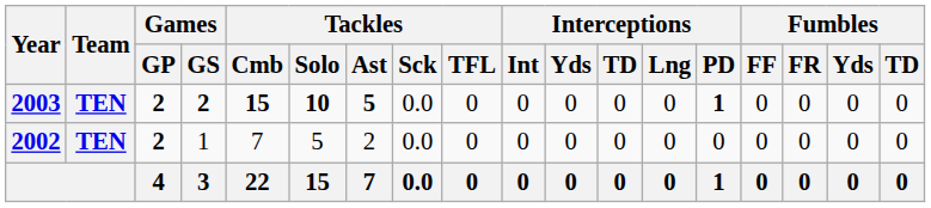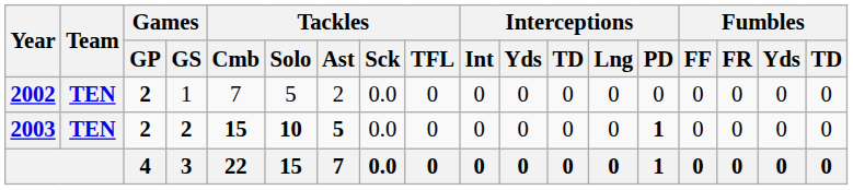rows swapped: 2002 <-> 2003
